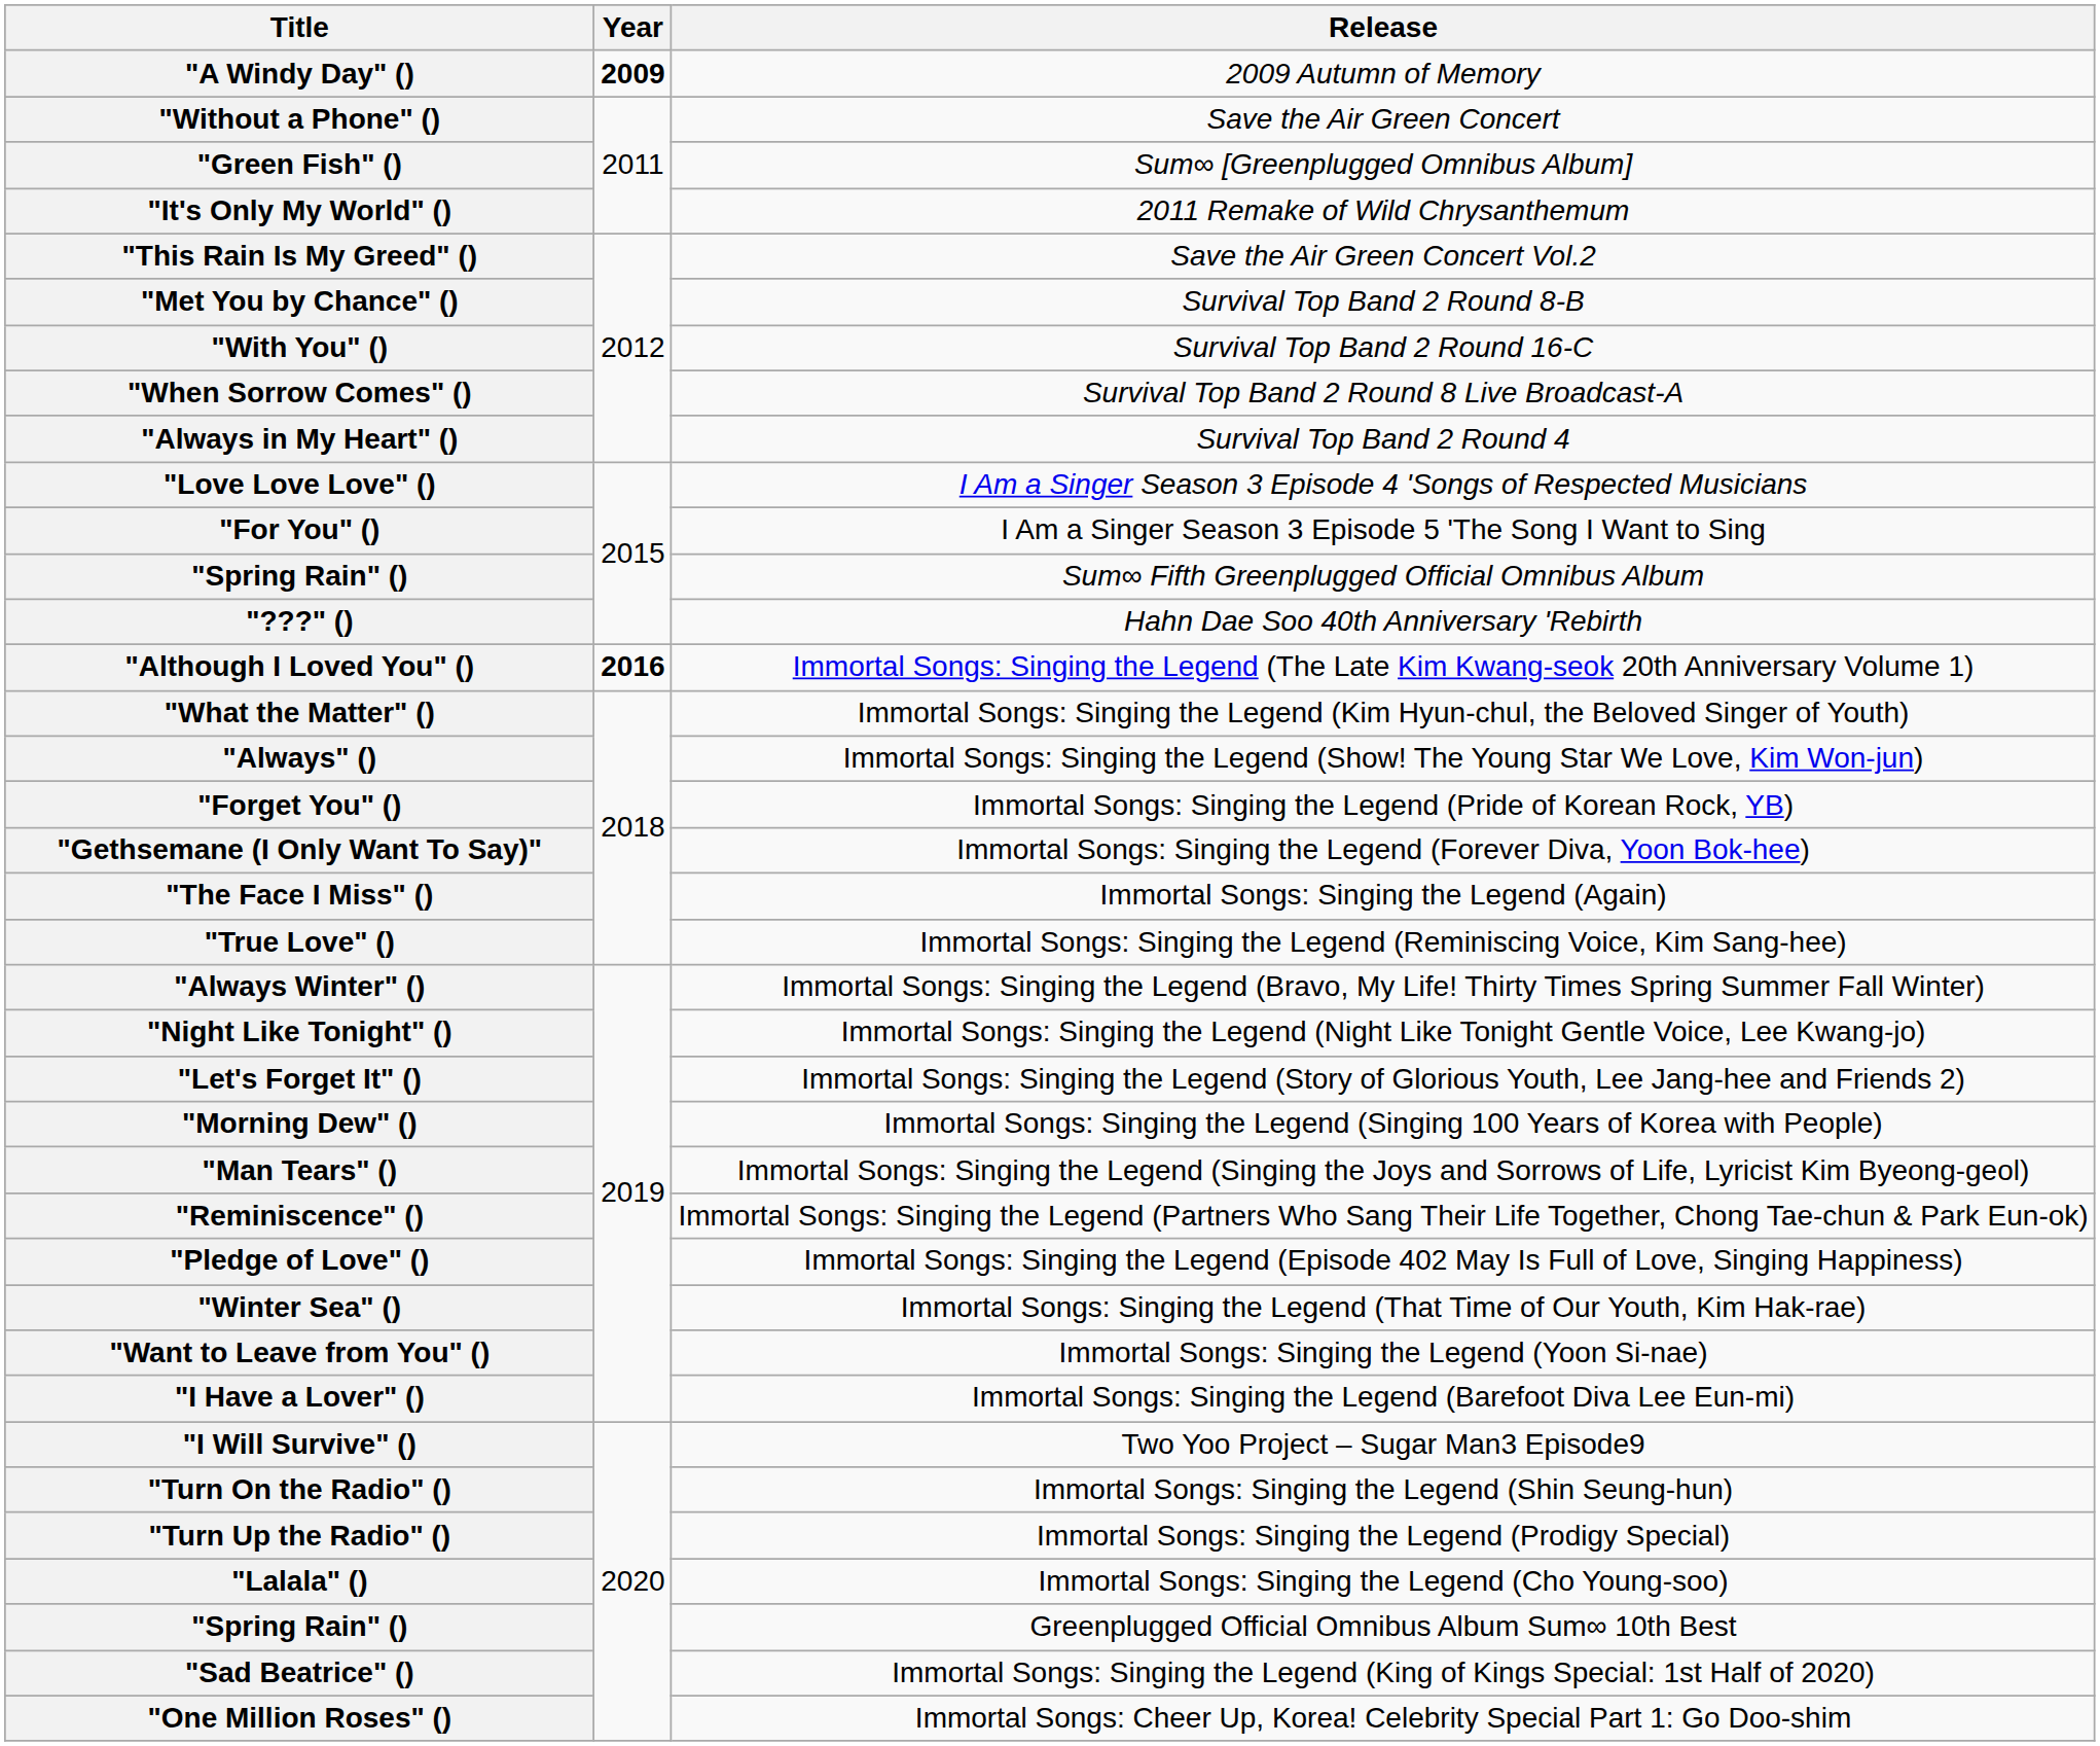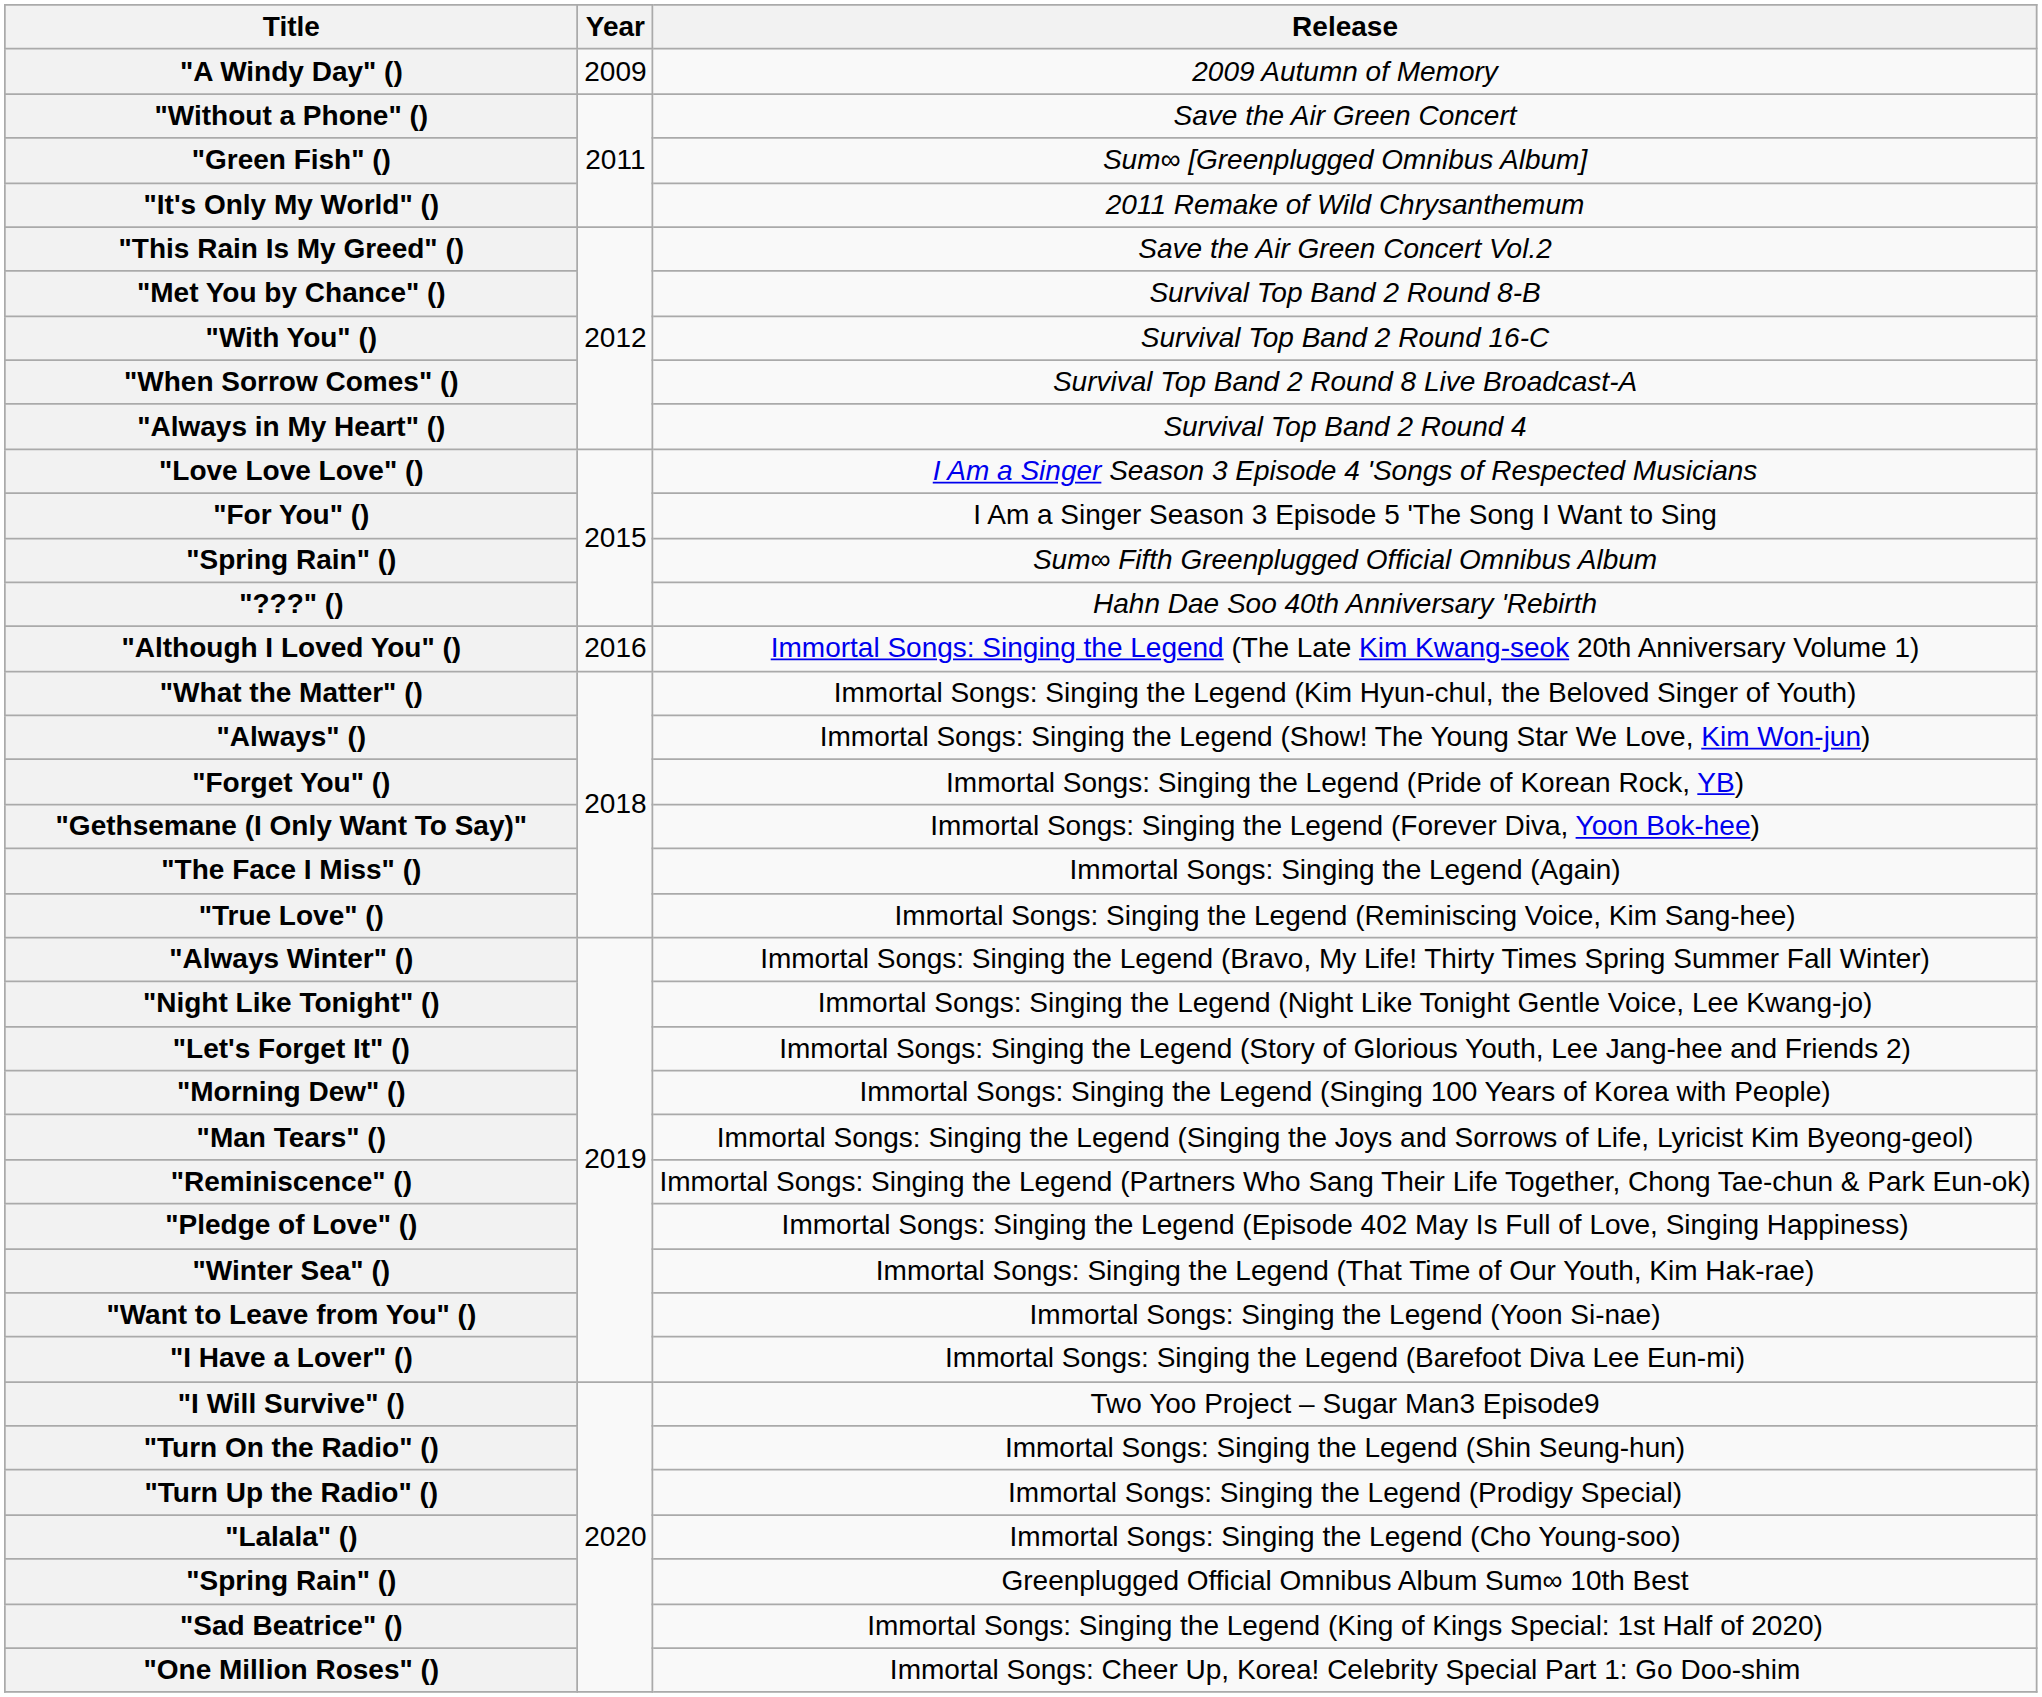"A Windy Day" () | Year: bold -> normal
"Although I Loved You" () | Year: bold -> normal
